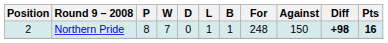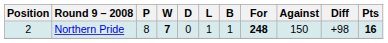Northern Pride | W: normal -> bold
Northern Pride | For: normal -> bold
Northern Pride | Diff: bold -> normal
